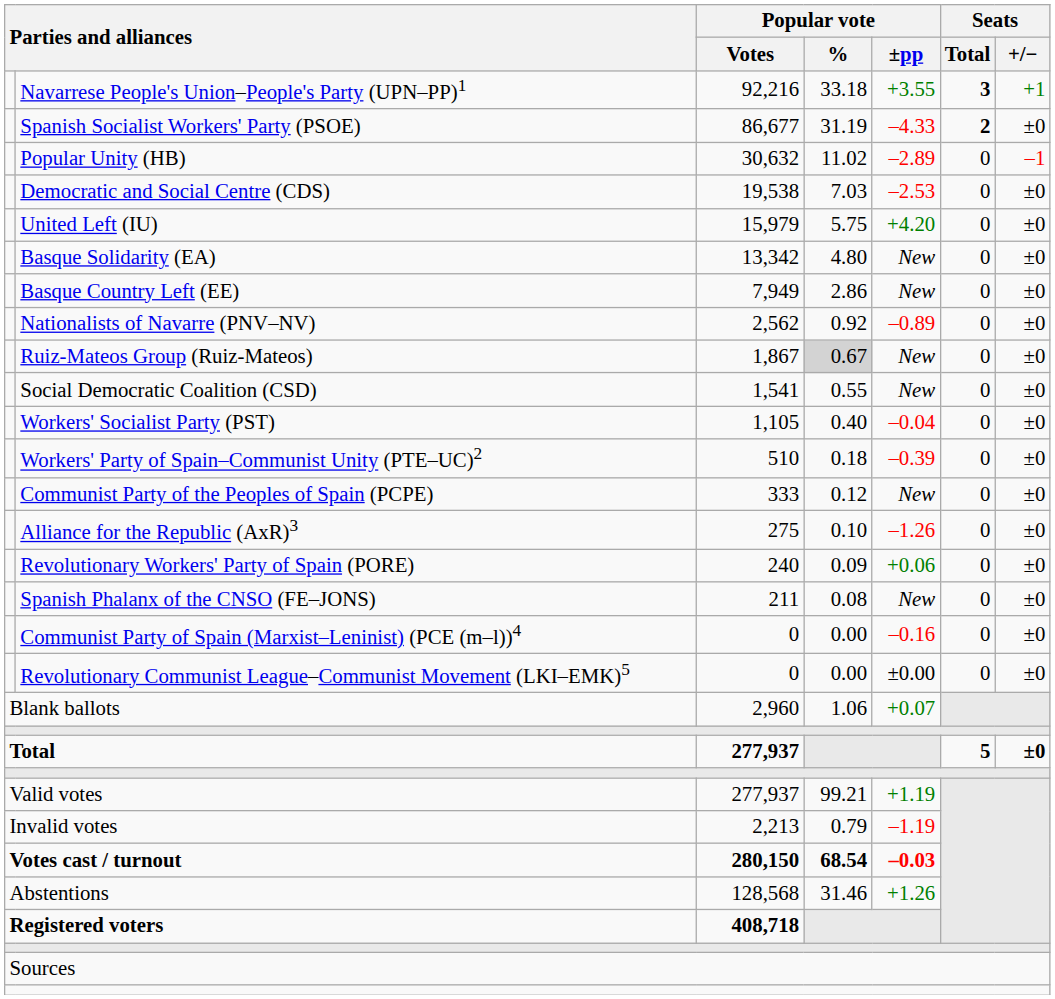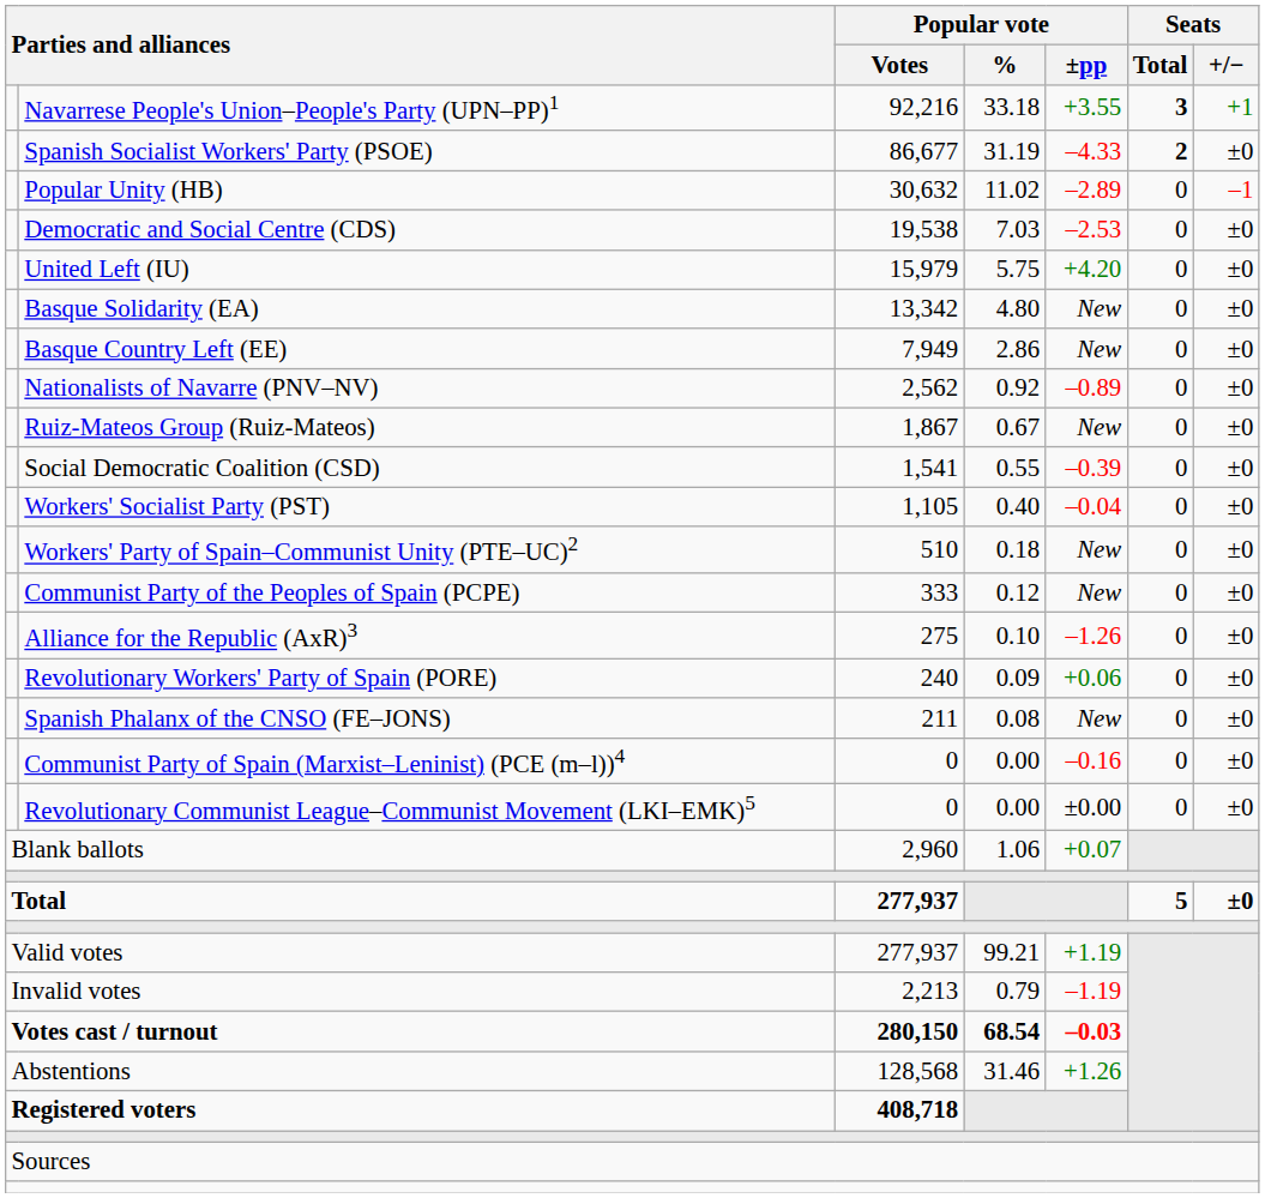Ruiz-Mateos Group (Ruiz-Mateos) | Popular vote / %: lightgrey background -> no background
Social Democratic Coalition (CSD) | Popular vote / ±pp: New -> –0.39
Workers' Party of Spain–Communist Unity (PTE–UC)2 | Popular vote / ±pp: –0.39 -> New
